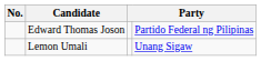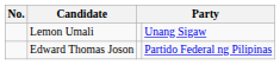rows swapped: Edward Thomas Joson <-> Lemon Umali
